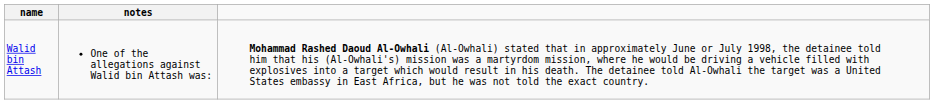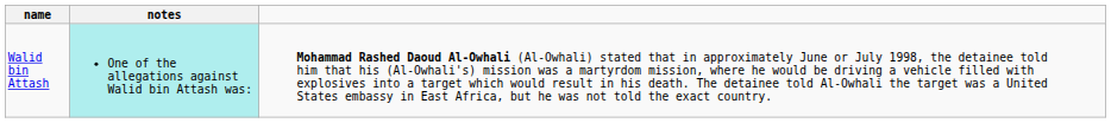Walid bin Attash | notes: no background -> paleturquoise background
